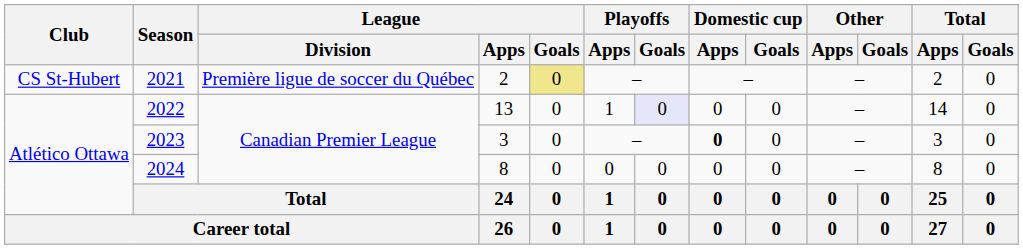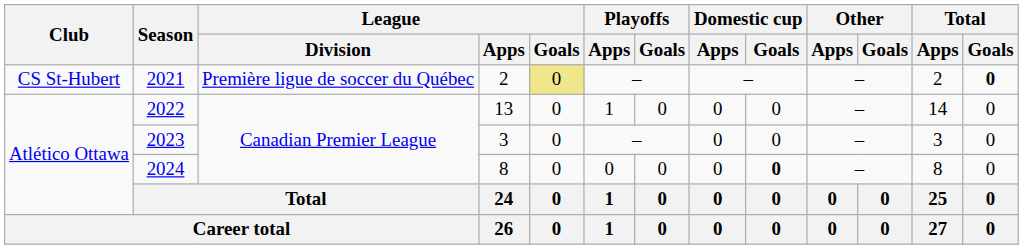2021 | Total / Goals: normal -> bold
2022 | Playoffs / Goals: lavender background -> no background
2023 | Domestic cup / Apps: bold -> normal
2024 | Domestic cup / Goals: normal -> bold
